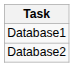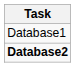row 3 | column 1: normal -> bold
